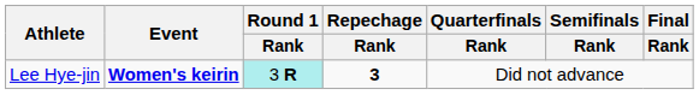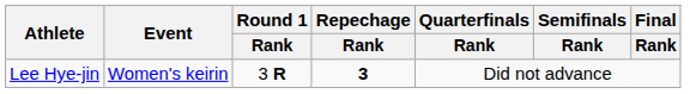Lee Hye-jin | Event: bold -> normal
Lee Hye-jin | Round 1 / Rank: paleturquoise background -> no background
